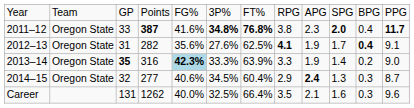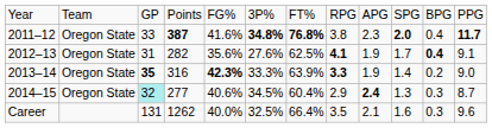2013–14 | column 5: lightblue background -> no background
2013–14 | column 8: normal -> bold
2014–15 | column 3: no background -> paleturquoise background
